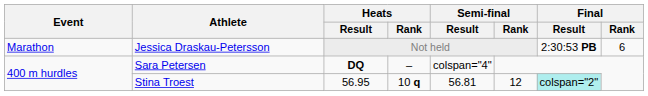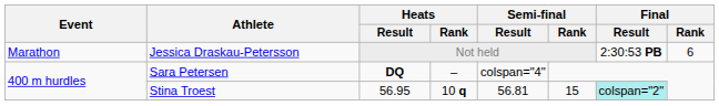Stina Troest | Semi-final / Rank: 12 -> 15
